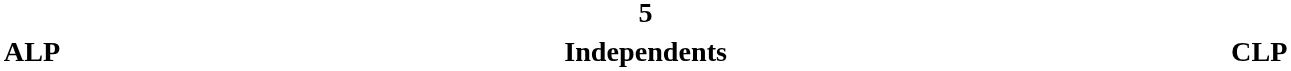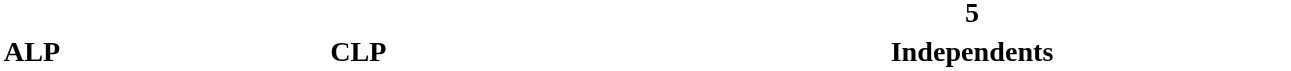columns swapped: 5 <-> 2
